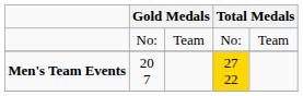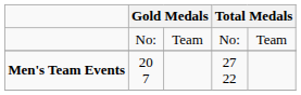Men's Team Events | column 4: gold background -> no background
